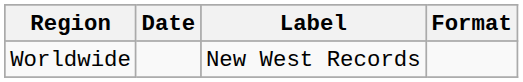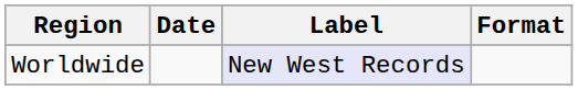Worldwide | Label: no background -> lavender background
